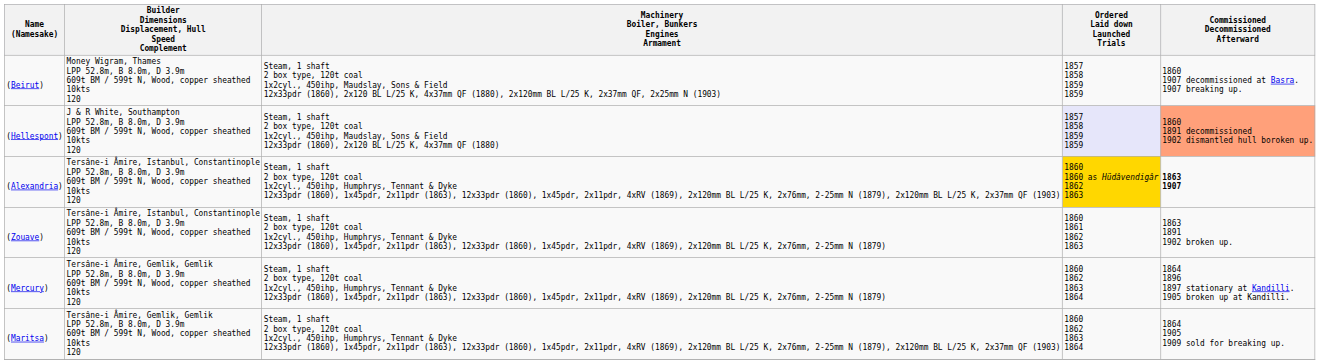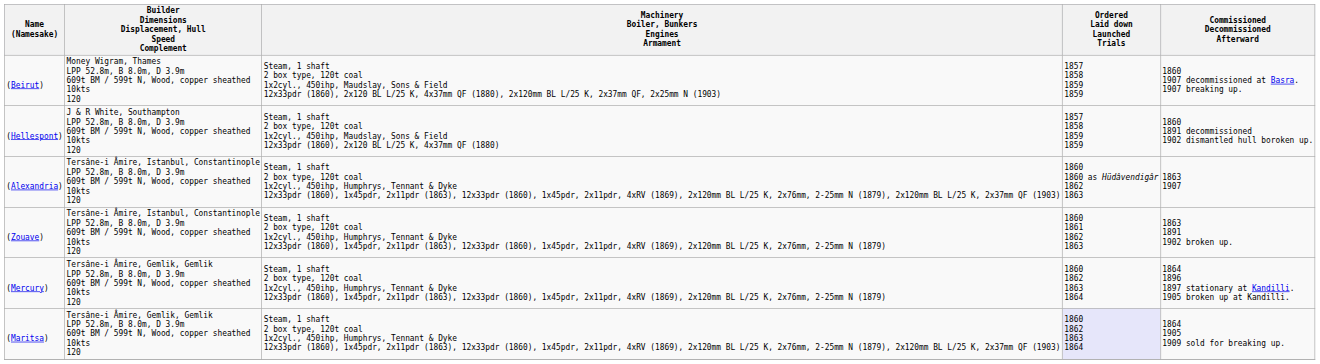(Hellespont) | Ordered Laid down Launched Trials: lavender background -> no background
(Hellespont) | Commissioned Decommissioned Afterward: lightsalmon background -> no background
(Alexandria) | Ordered Laid down Launched Trials: gold background -> no background
(Alexandria) | Commissioned Decommissioned Afterward: bold -> normal
(Maritsa) | Ordered Laid down Launched Trials: no background -> lavender background
